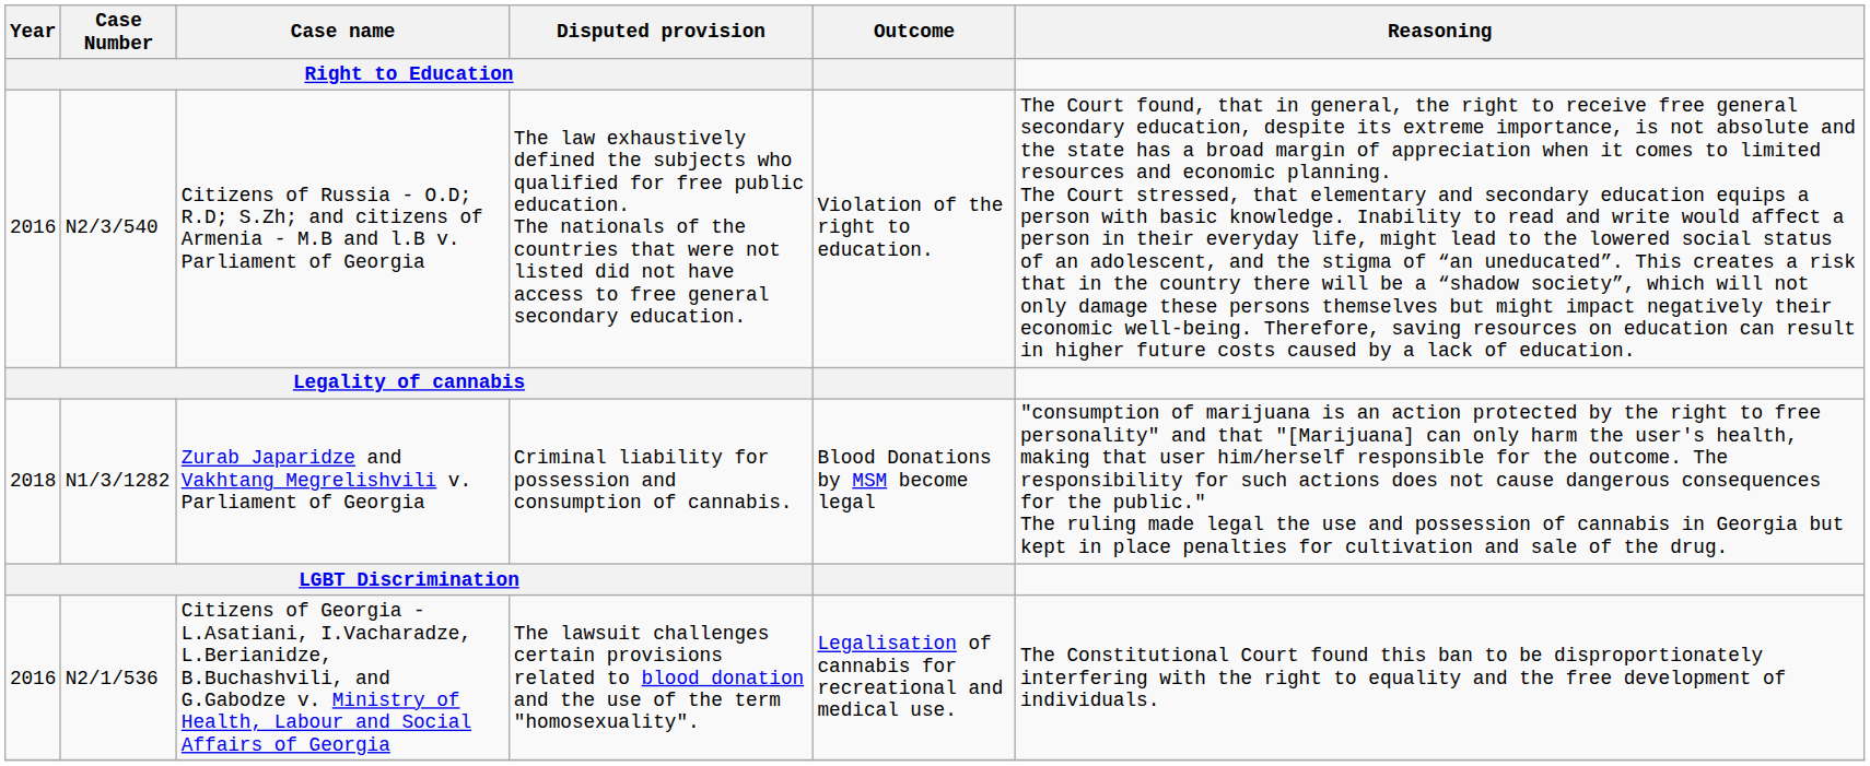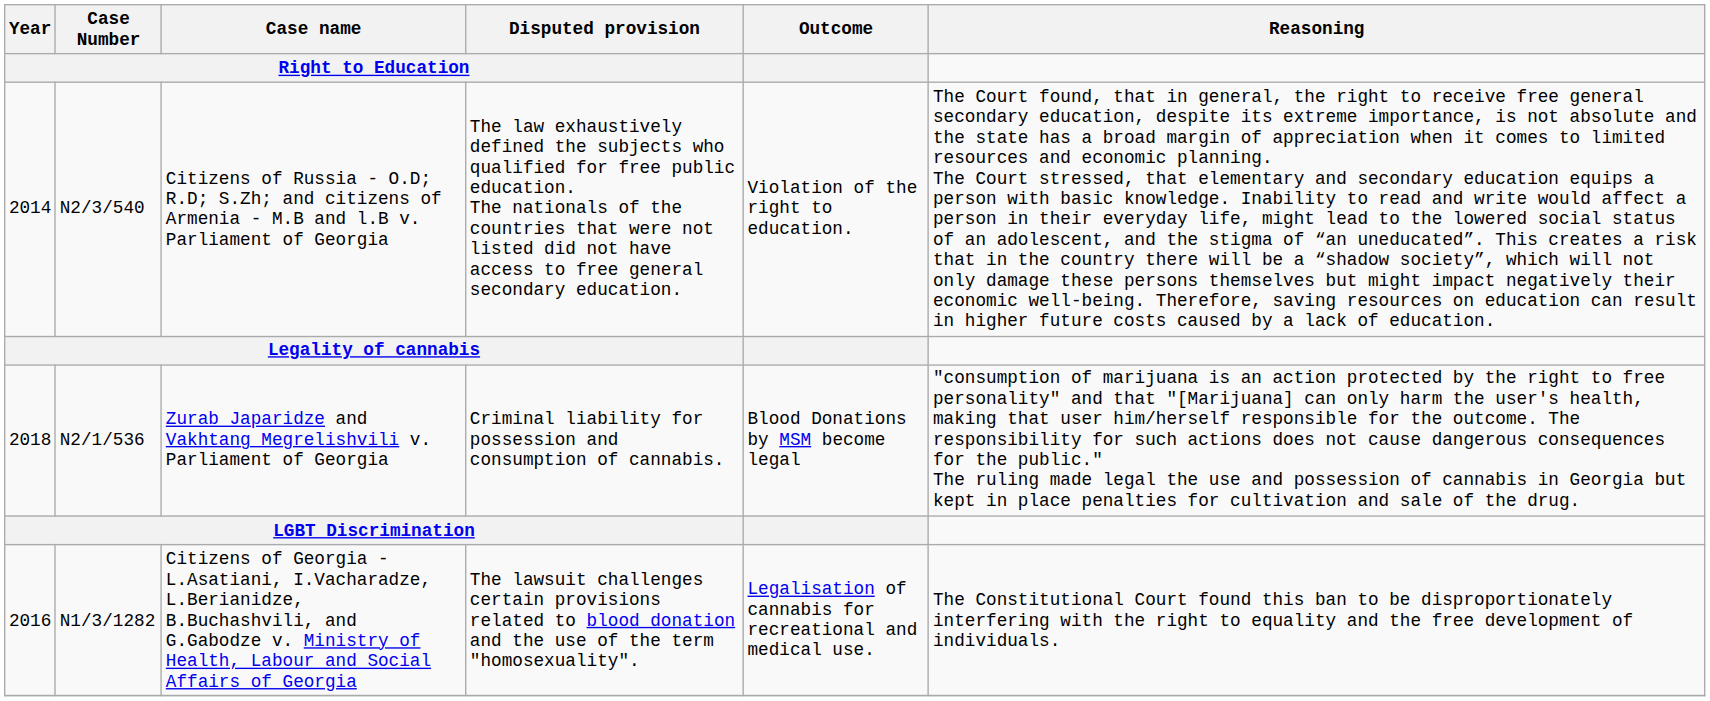row 3 | Year / Right to Education: 2016 -> 2014
row 5 | Case Number / Right to Education: N1/3/1282 -> N2/1/536
row 7 | Case Number / Right to Education: N2/1/536 -> N1/3/1282
